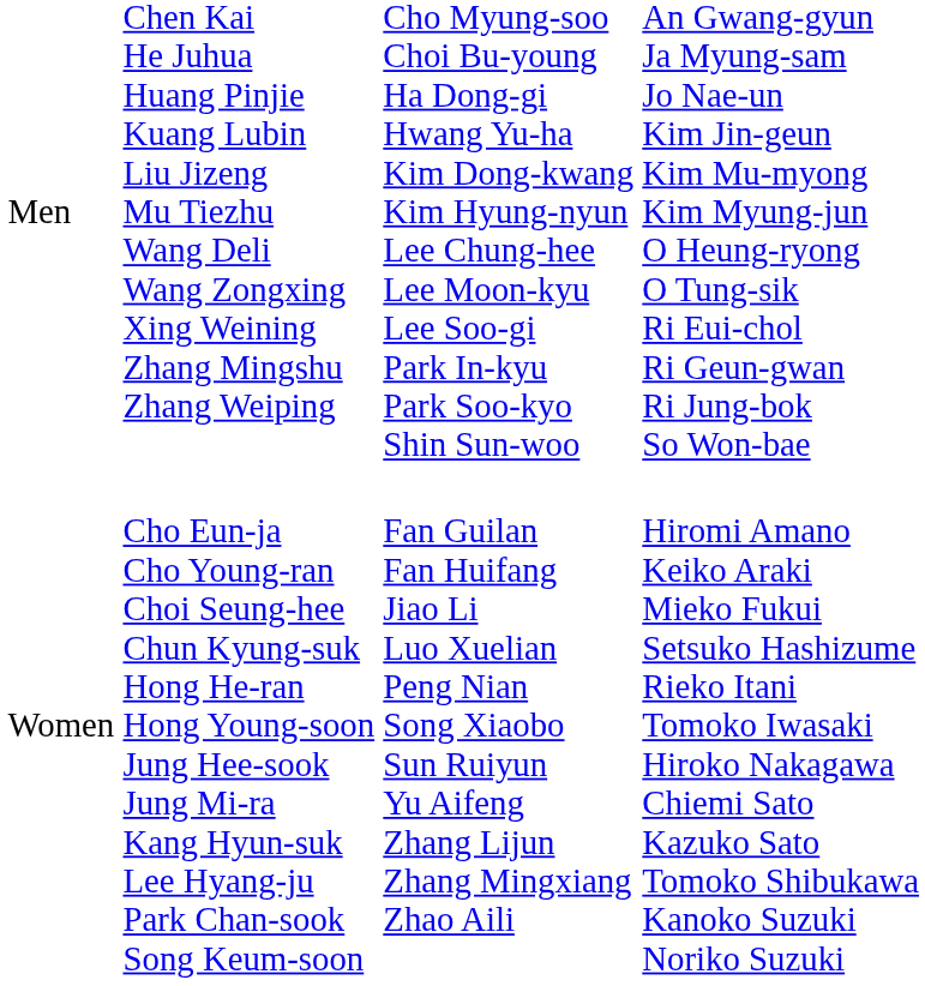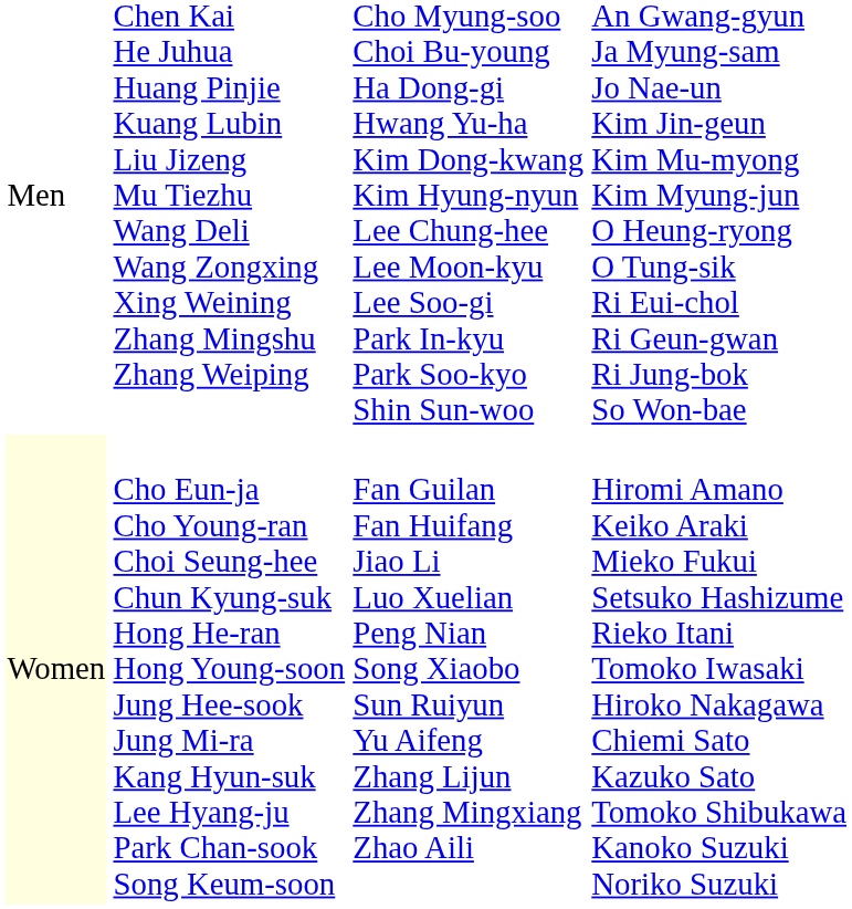Women | column 1: no background -> lightyellow background
